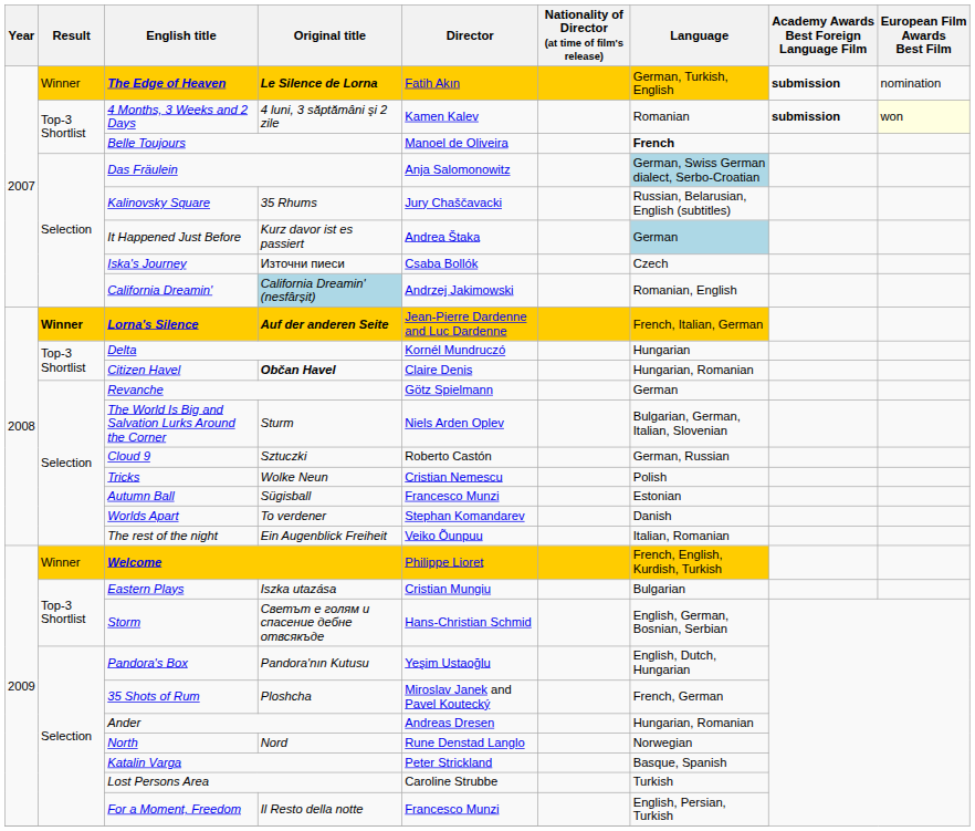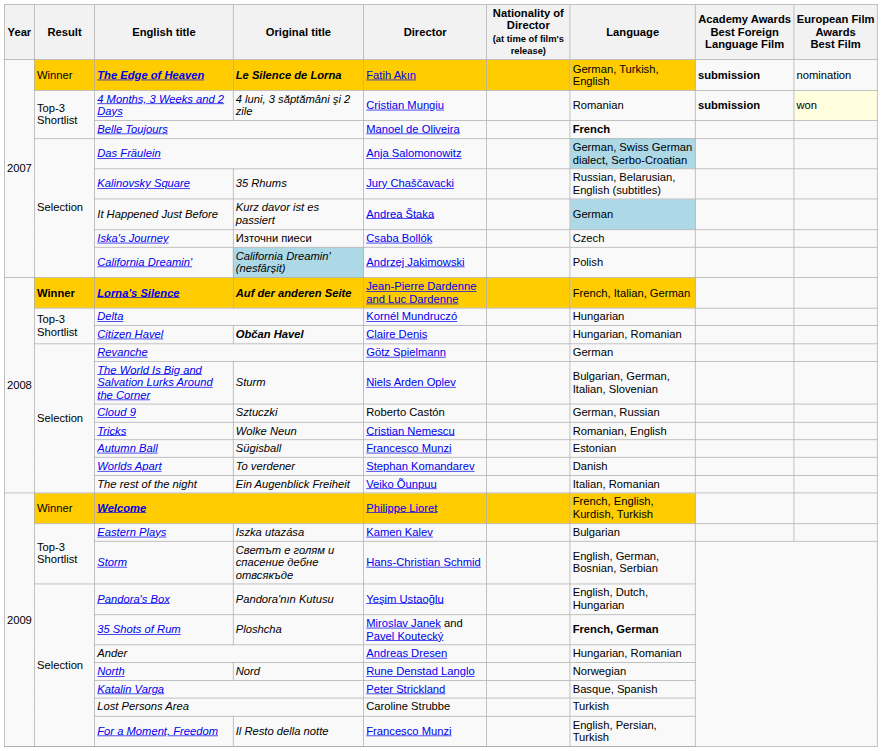4 Months, 3 Weeks and 2 Days | Director: Kamen Kalev -> Cristian Mungiu
California Dreamin' | Language: Romanian, English -> Polish
Tricks | Language: Polish -> Romanian, English
Eastern Plays | Director: Cristian Mungiu -> Kamen Kalev
35 Shots of Rum | Language: normal -> bold
